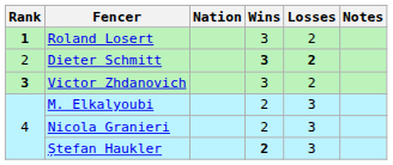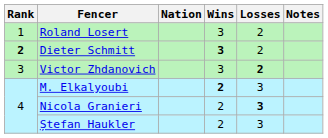Roland Losert | Rank: bold -> normal
Dieter Schmitt | Rank: normal -> bold
Dieter Schmitt | Losses: bold -> normal
Victor Zhdanovich | Rank: bold -> normal
Victor Zhdanovich | Losses: normal -> bold
M. Elkalyoubi | Wins: normal -> bold
Nicola Granieri | Losses: normal -> bold
Ștefan Haukler | Wins: bold -> normal
